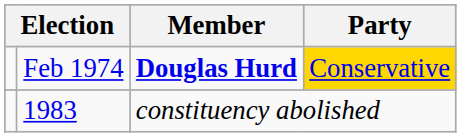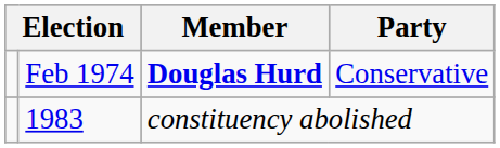Feb 1974 | Party: gold background -> no background
